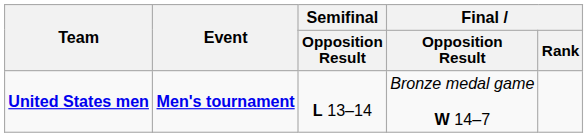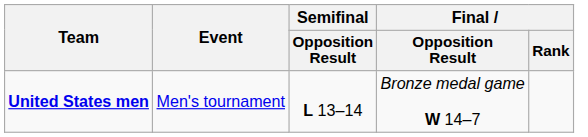United States men | Event: bold -> normal
